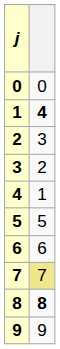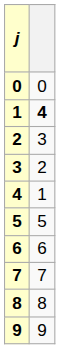row 9 | column 2: khaki background -> no background
row 10 | column 2: bold -> normal
